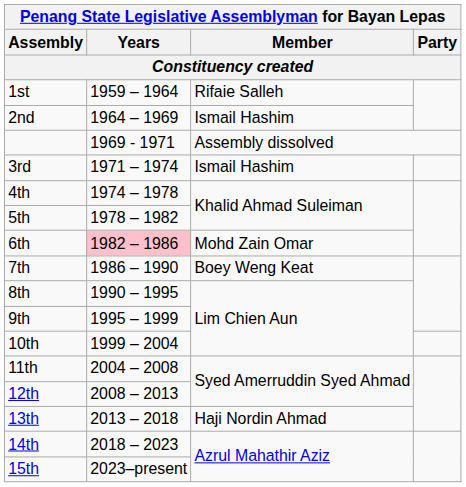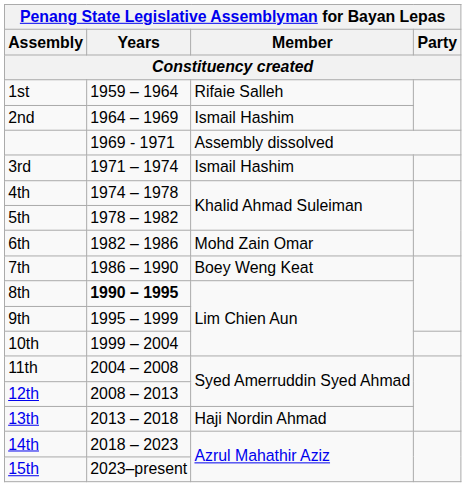6th | Years: pink background -> no background
8th | Years: normal -> bold
